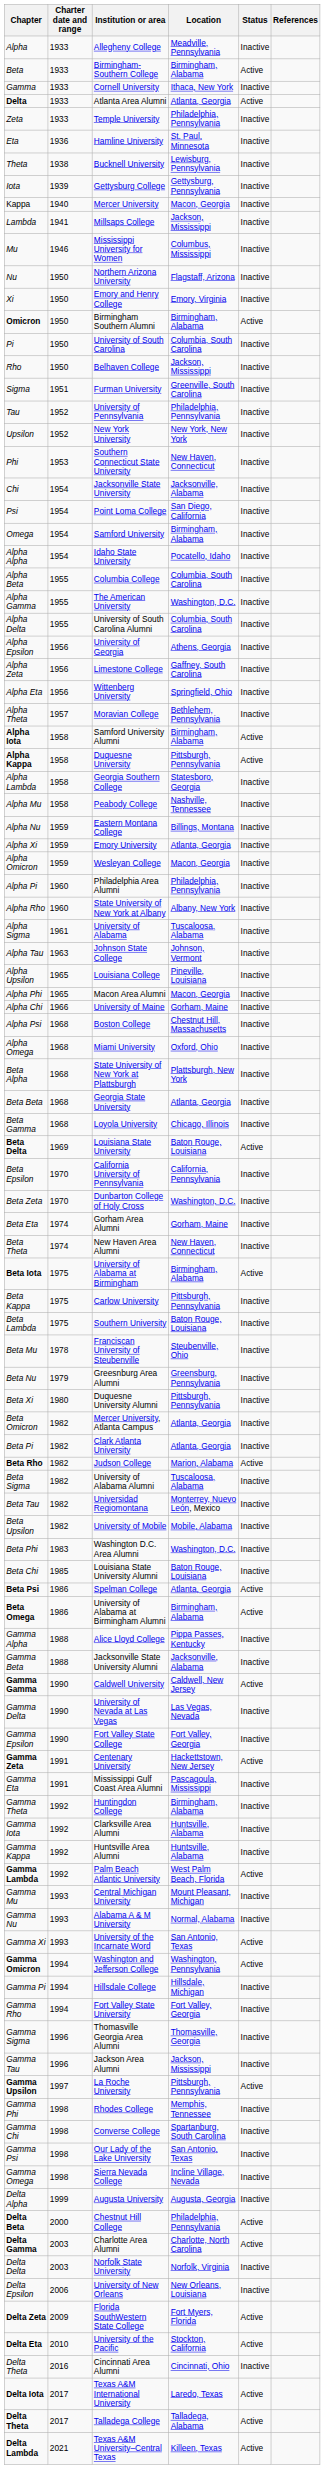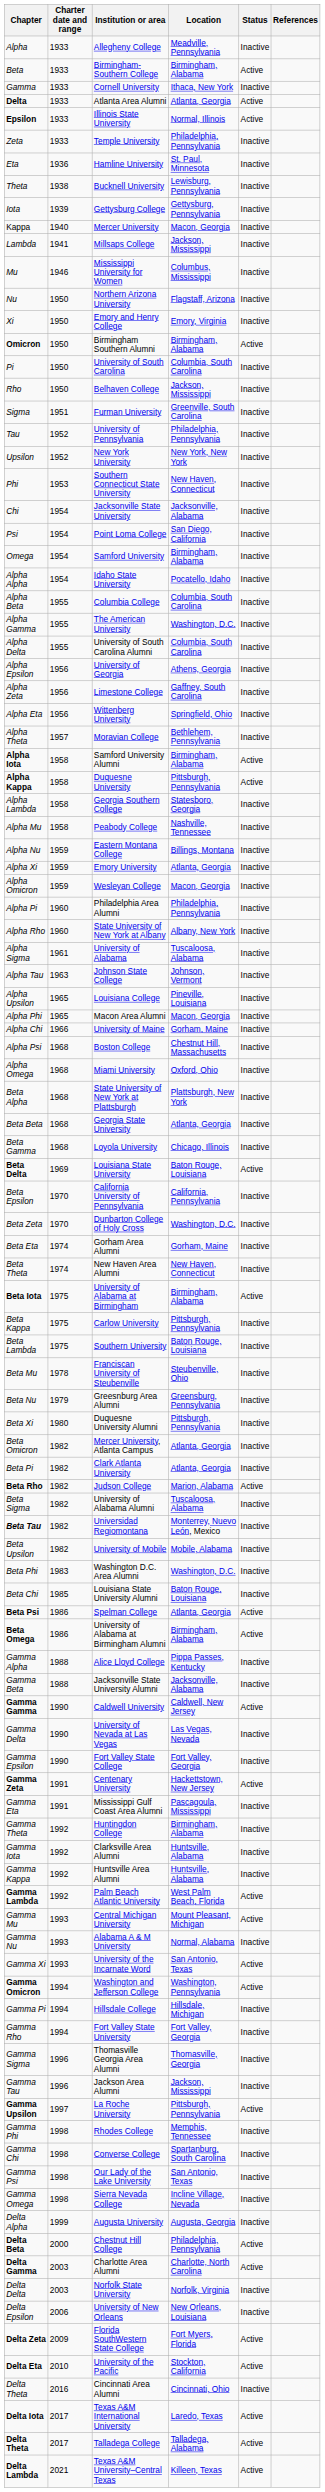+ row: Epsilon | 1933 | Illinois State University | Normal, Illinois | Active
Universidad Regiomontana | Chapter: normal -> bold
Central Michigan University | Status: Inactive -> Active
